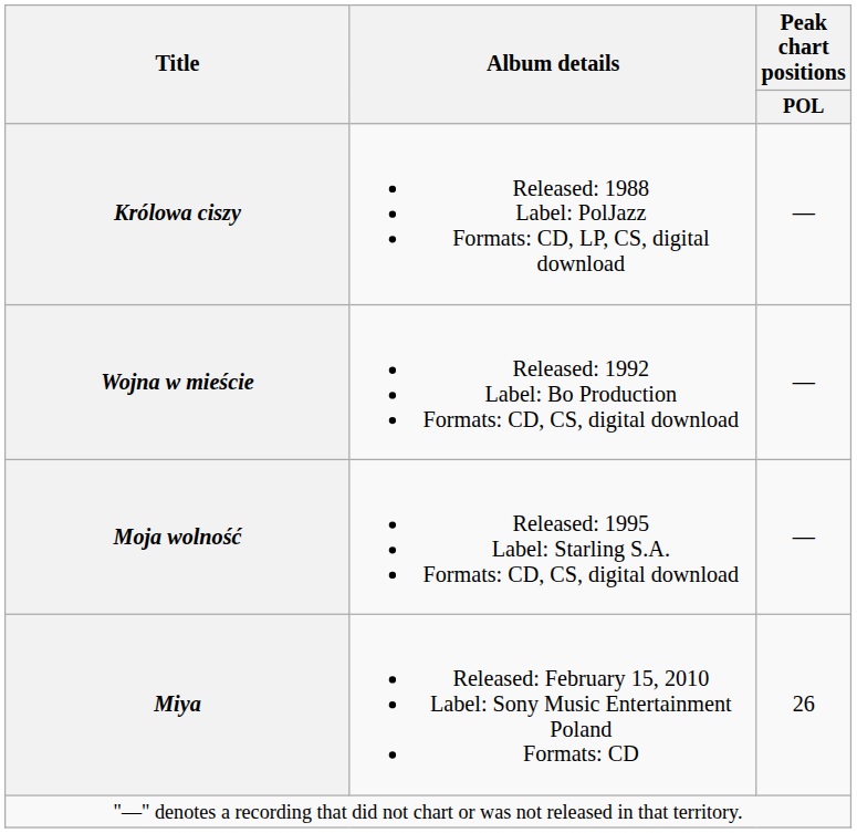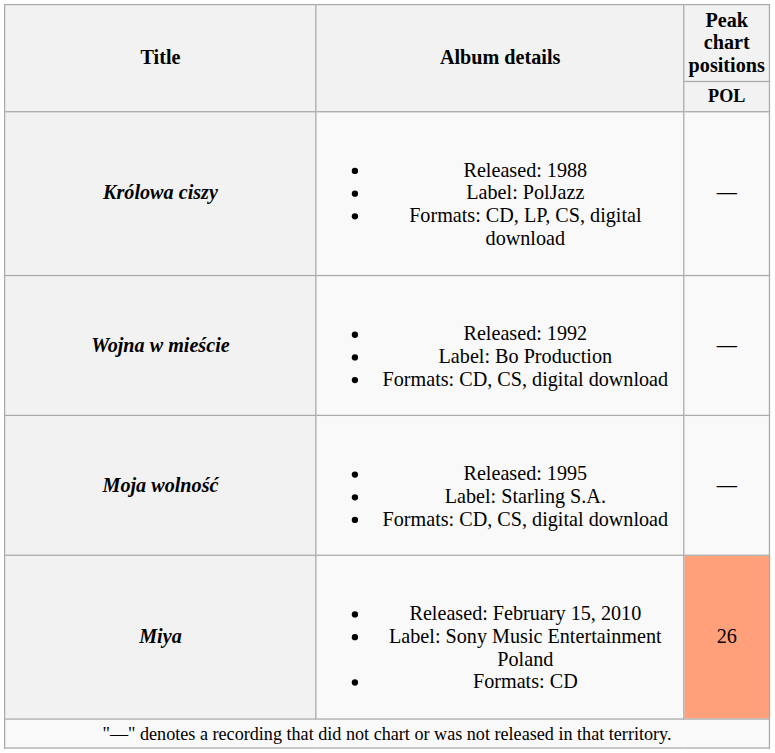Miya | Peak chart positions / POL: no background -> lightsalmon background
